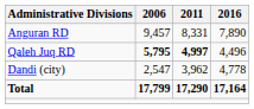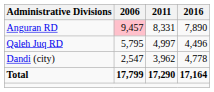Anguran RD | 2006: no background -> pink background
Qaleh Juq RD | 2006: bold -> normal
Qaleh Juq RD | 2011: bold -> normal
